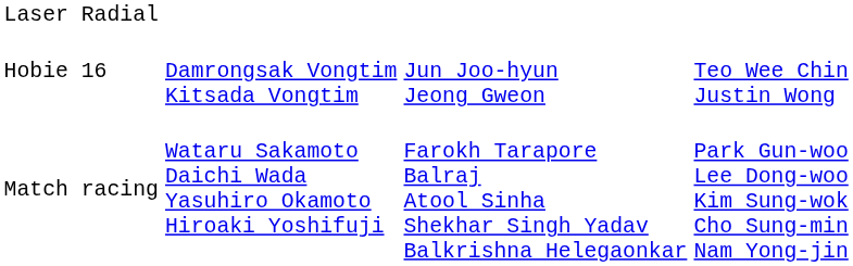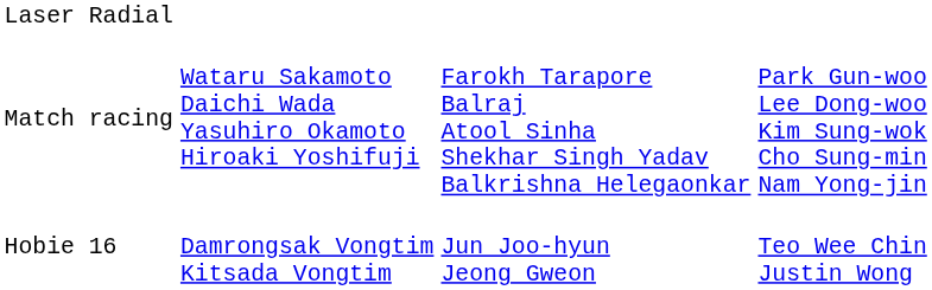rows swapped: Hobie 16 <-> Match racing
